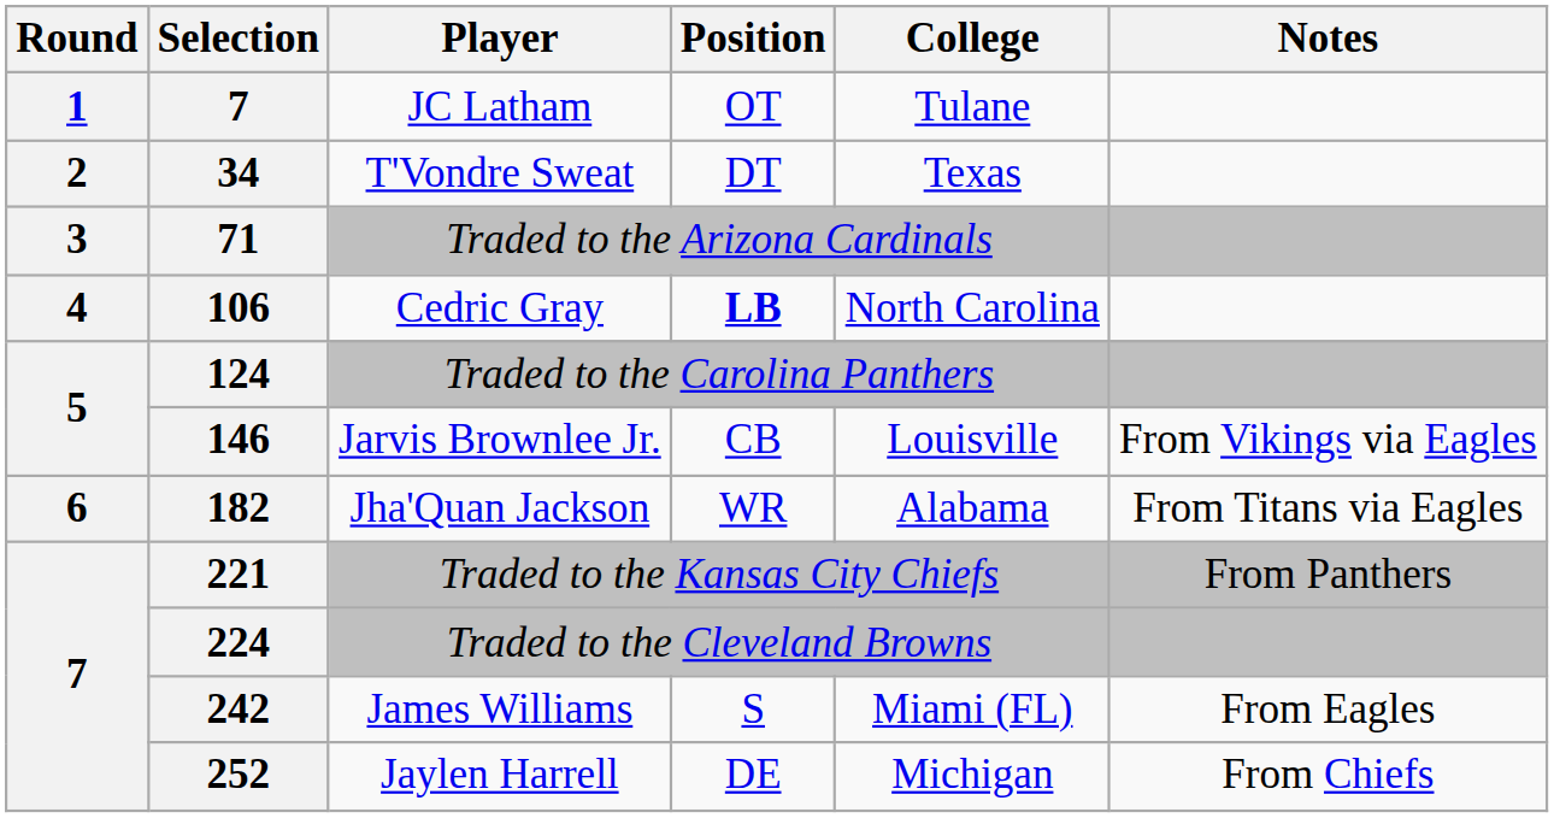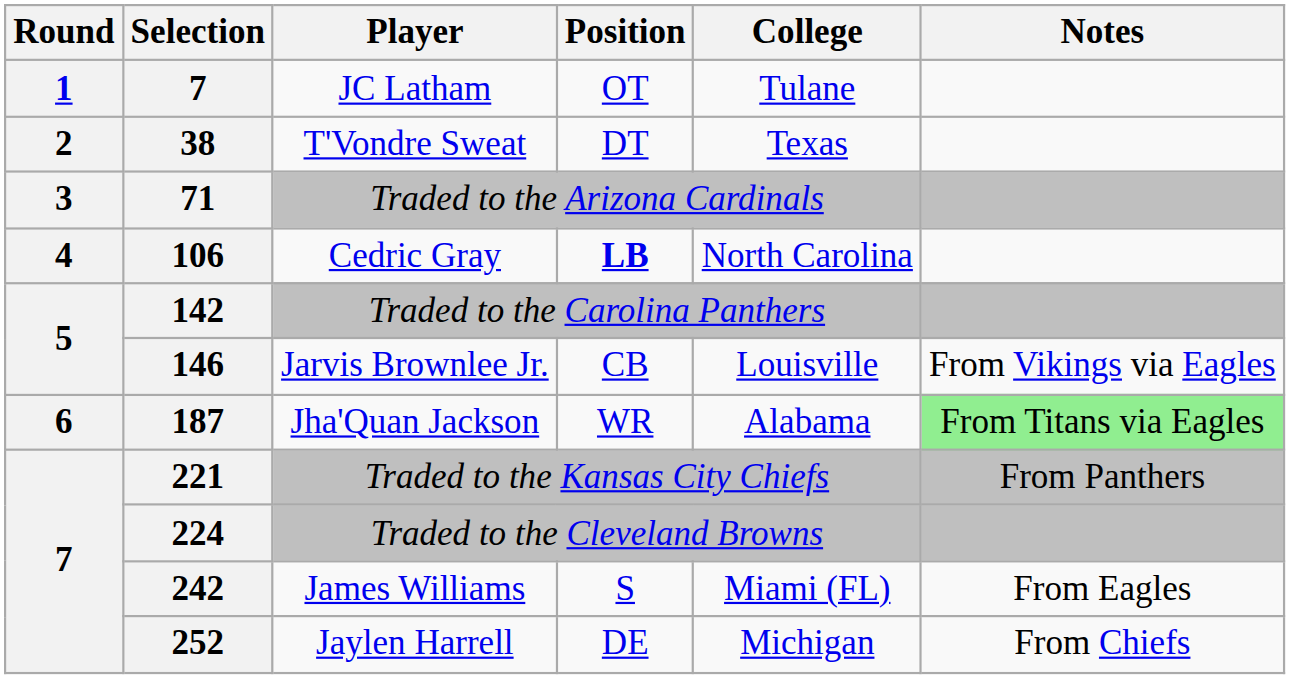T'Vondre Sweat | Selection: 34 -> 38
Traded to the Carolina Panthers | Selection: 124 -> 142
Jha'Quan Jackson | Selection: 182 -> 187
Jha'Quan Jackson | Notes: no background -> lightgreen background
